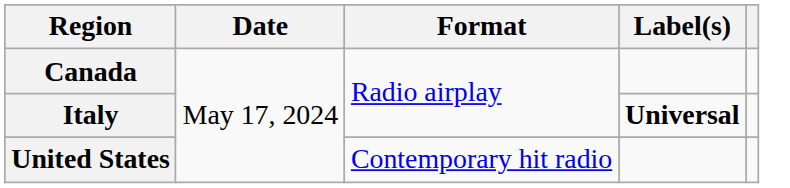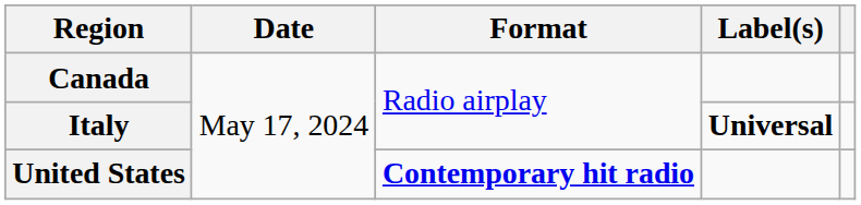United States | Format: normal -> bold
